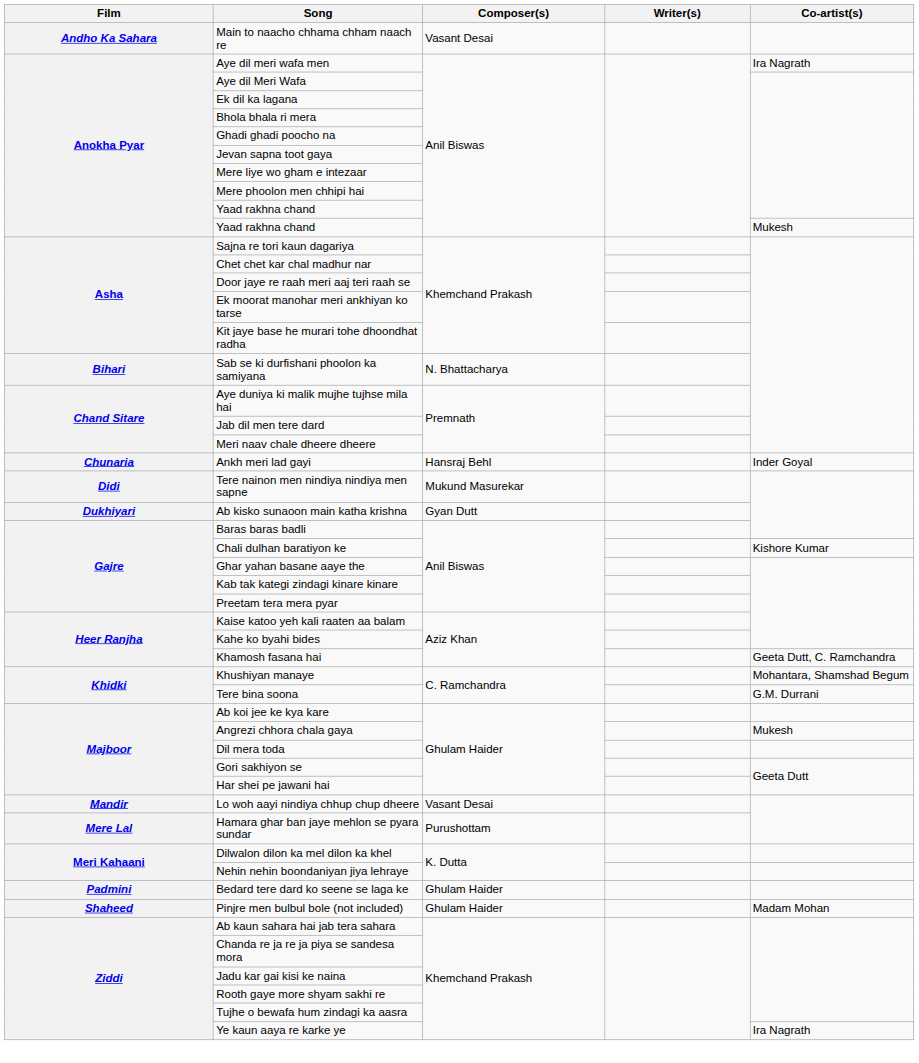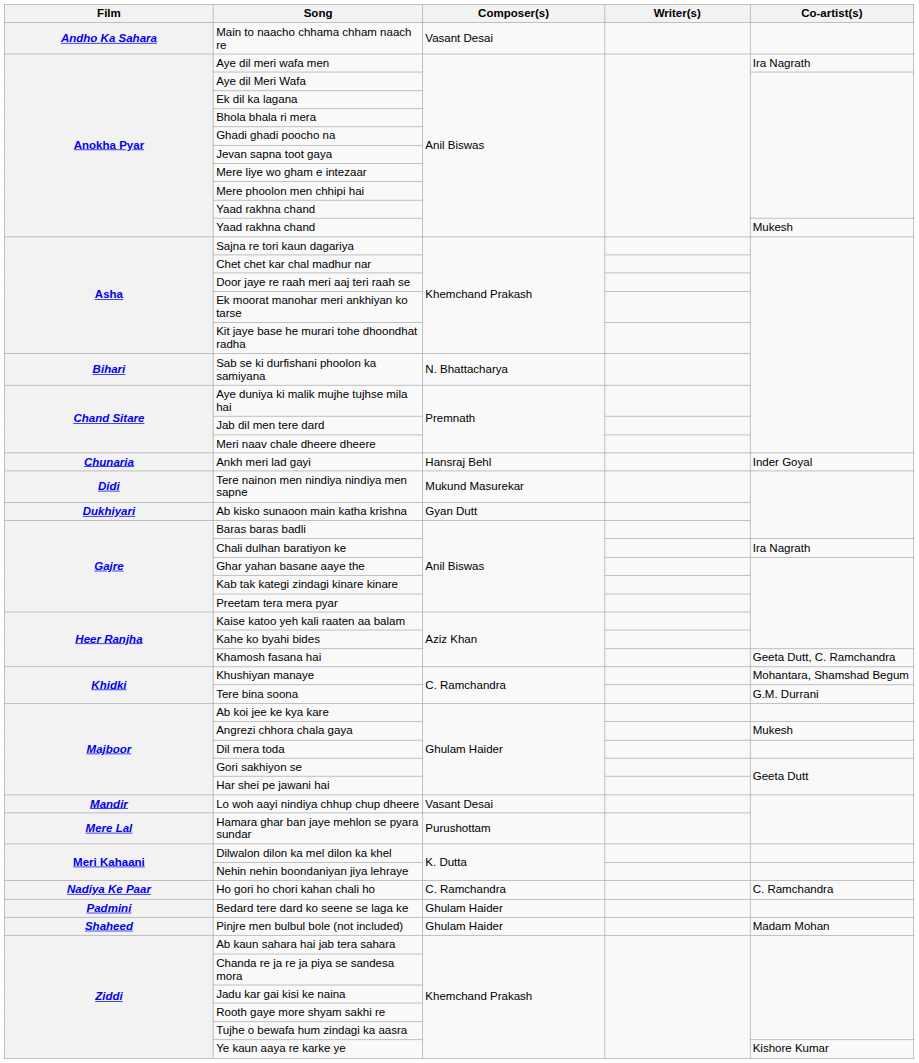Chali dulhan baratiyon ke | Co-artist(s): Kishore Kumar -> Ira Nagrath
+ row: Nadiya Ke Paar | Ho gori ho chori kahan chali ho | C. Ramchandra | C. Ramchandra
Ye kaun aaya re karke ye | Co-artist(s): Ira Nagrath -> Kishore Kumar
